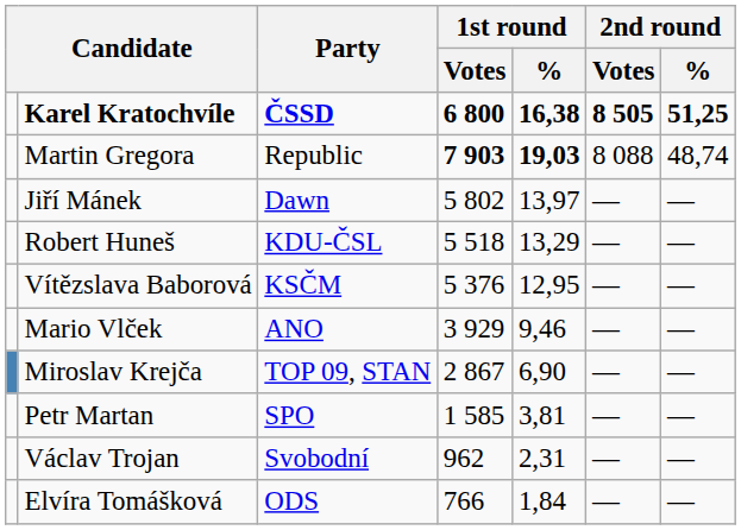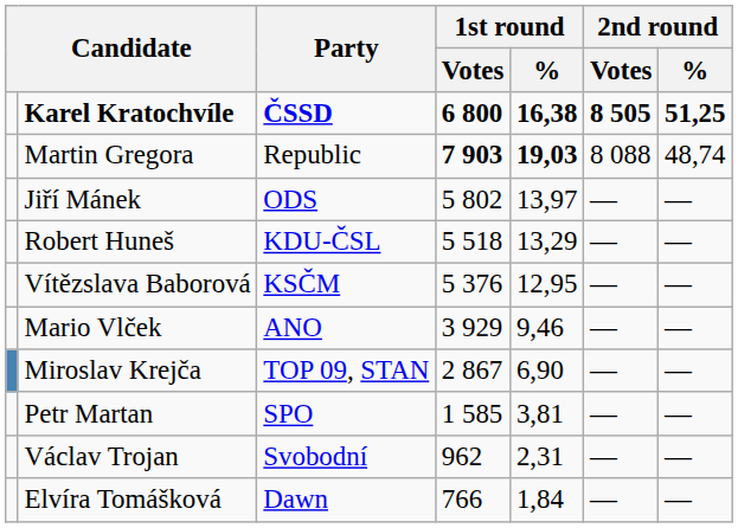Jiří Mánek | Party: Dawn -> ODS
Elvíra Tomášková | Party: ODS -> Dawn
